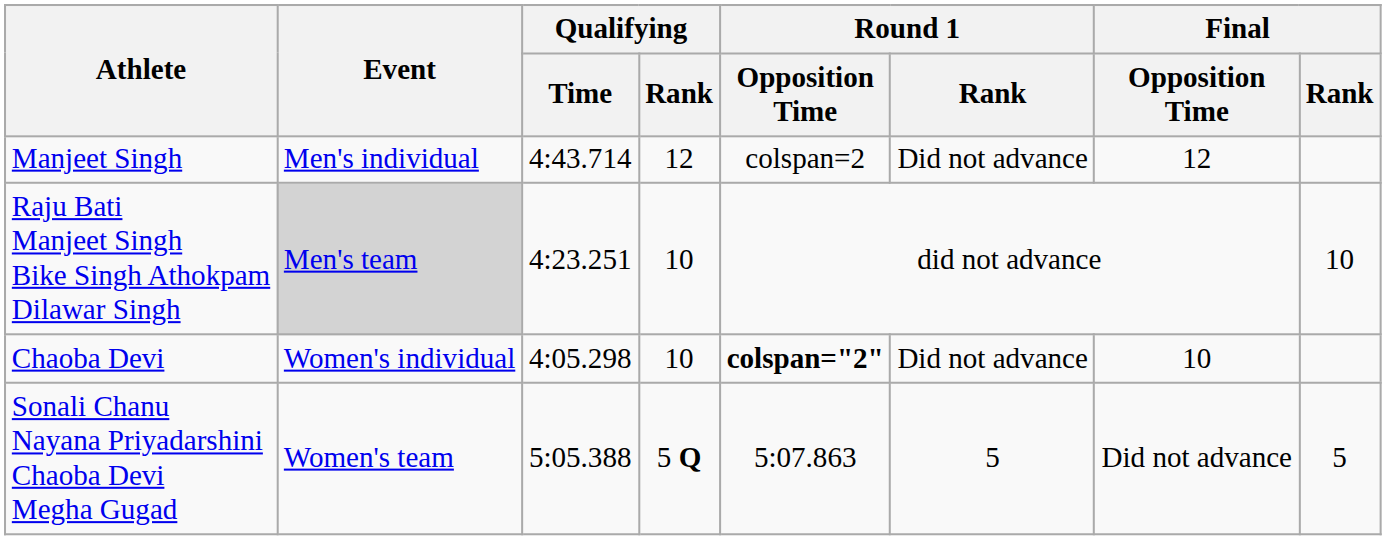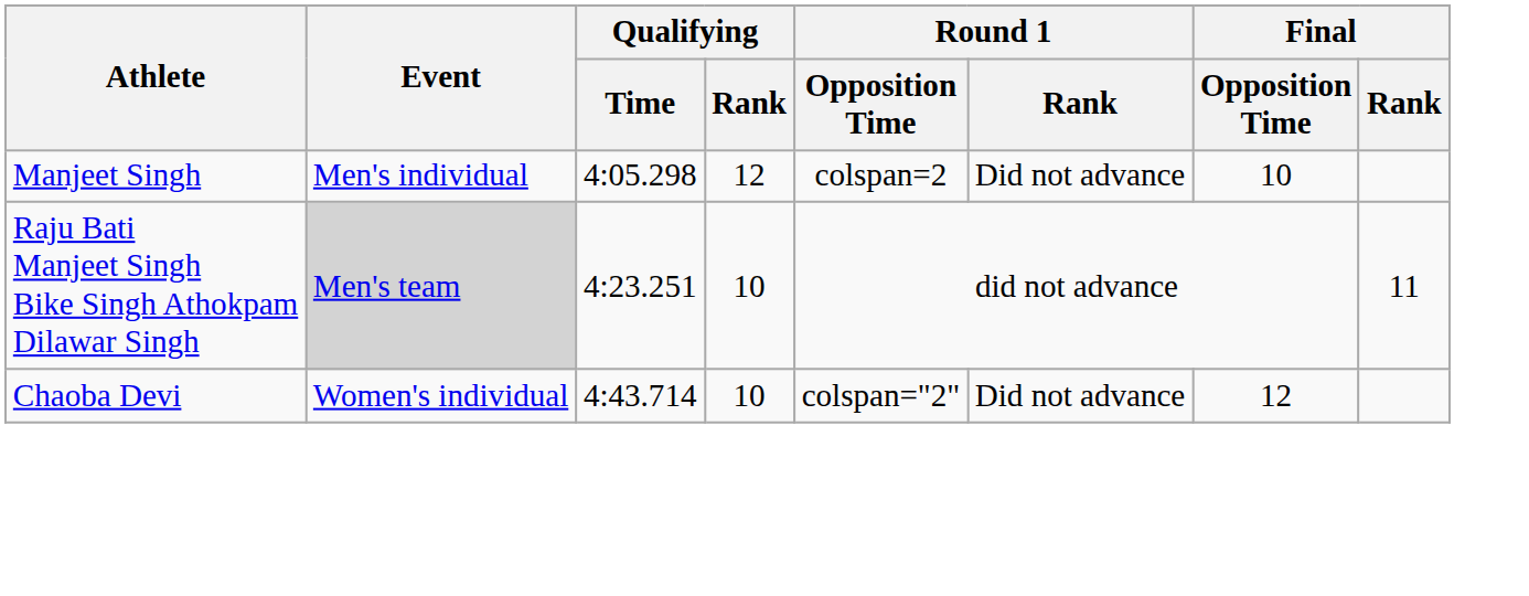Manjeet Singh | Qualifying / Time: 4:43.714 -> 4:05.298
Manjeet Singh | Final / Opposition Time: 12 -> 10
Raju Bati Manjeet Singh Bike Singh Athokpam Dilawar Singh | Final / Rank: 10 -> 11
Chaoba Devi | Qualifying / Time: 4:05.298 -> 4:43.714
Chaoba Devi | Round 1 / Opposition Time: bold -> normal
Chaoba Devi | Final / Opposition Time: 10 -> 12
- row: Sonali Chanu Nayana Priyadarshini Chaoba Devi Megha Gugad | Women's team | 5:05.388 | 5 Q | 5:07.863 | 5 | Did not advance | 5
